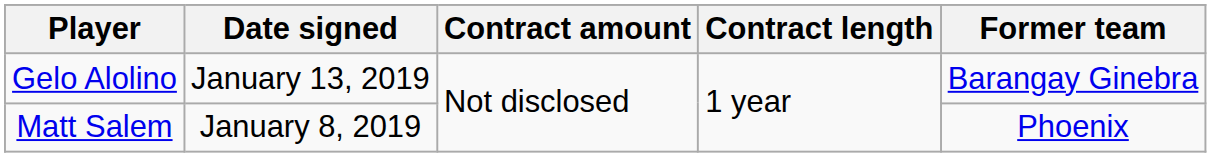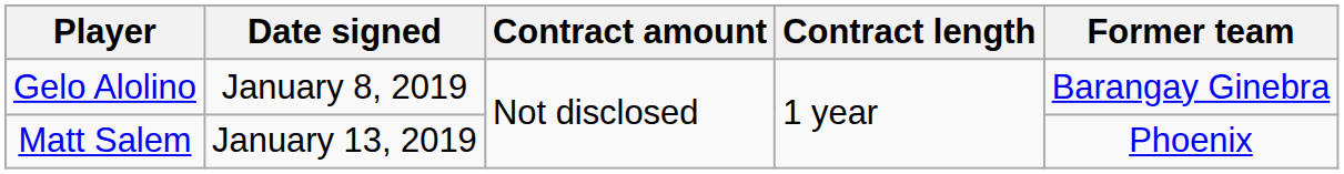Gelo Alolino | Date signed: January 13, 2019 -> January 8, 2019
Matt Salem | Date signed: January 8, 2019 -> January 13, 2019
